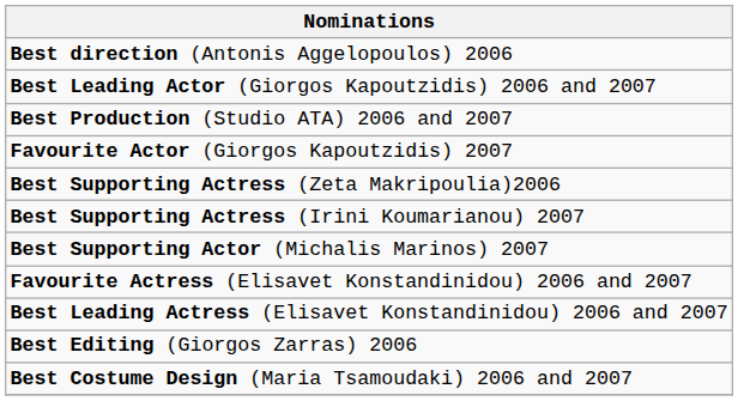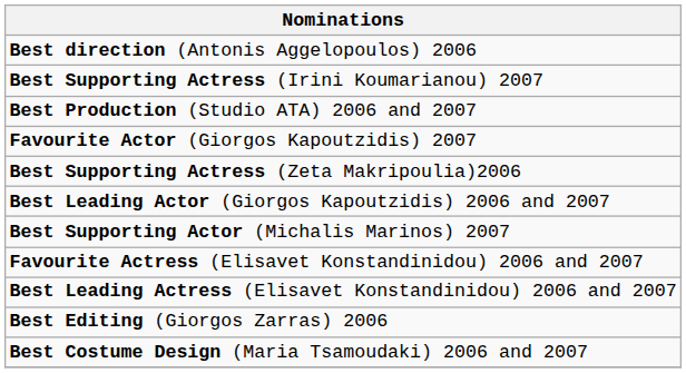row 3 | column 1: Best Leading Actor (Giorgos Kapoutzidis) 2006 and 2007 -> Best Supporting Actress (Irini Koumarianou) 2007
row 7 | column 1: Best Supporting Actress (Irini Koumarianou) 2007 -> Best Leading Actor (Giorgos Kapoutzidis) 2006 and 2007
